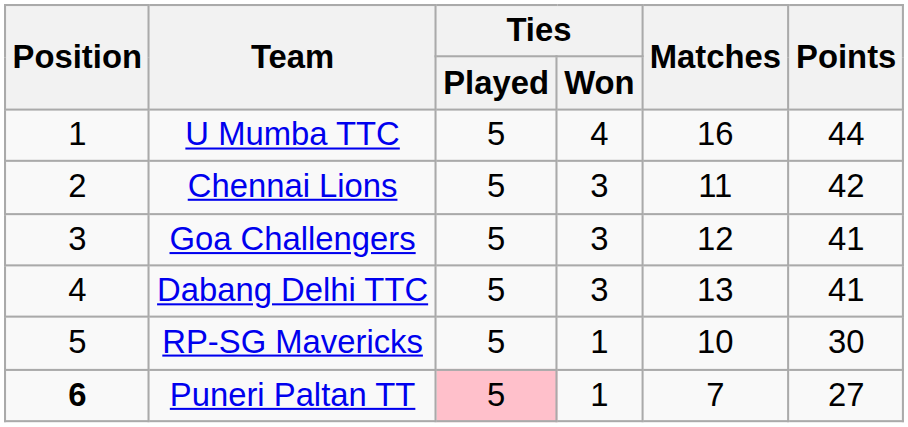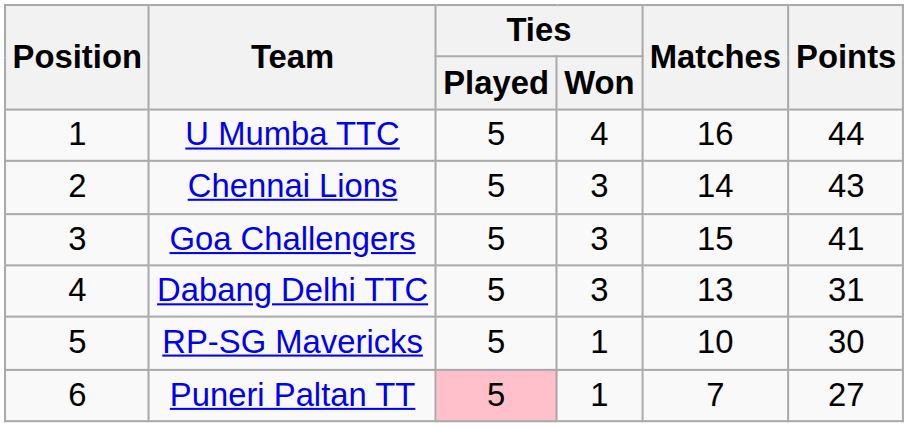Chennai Lions | Matches: 11 -> 14
Chennai Lions | Points: 42 -> 43
Goa Challengers | Matches: 12 -> 15
Dabang Delhi TTC | Points: 41 -> 31
Puneri Paltan TT | Position: bold -> normal
